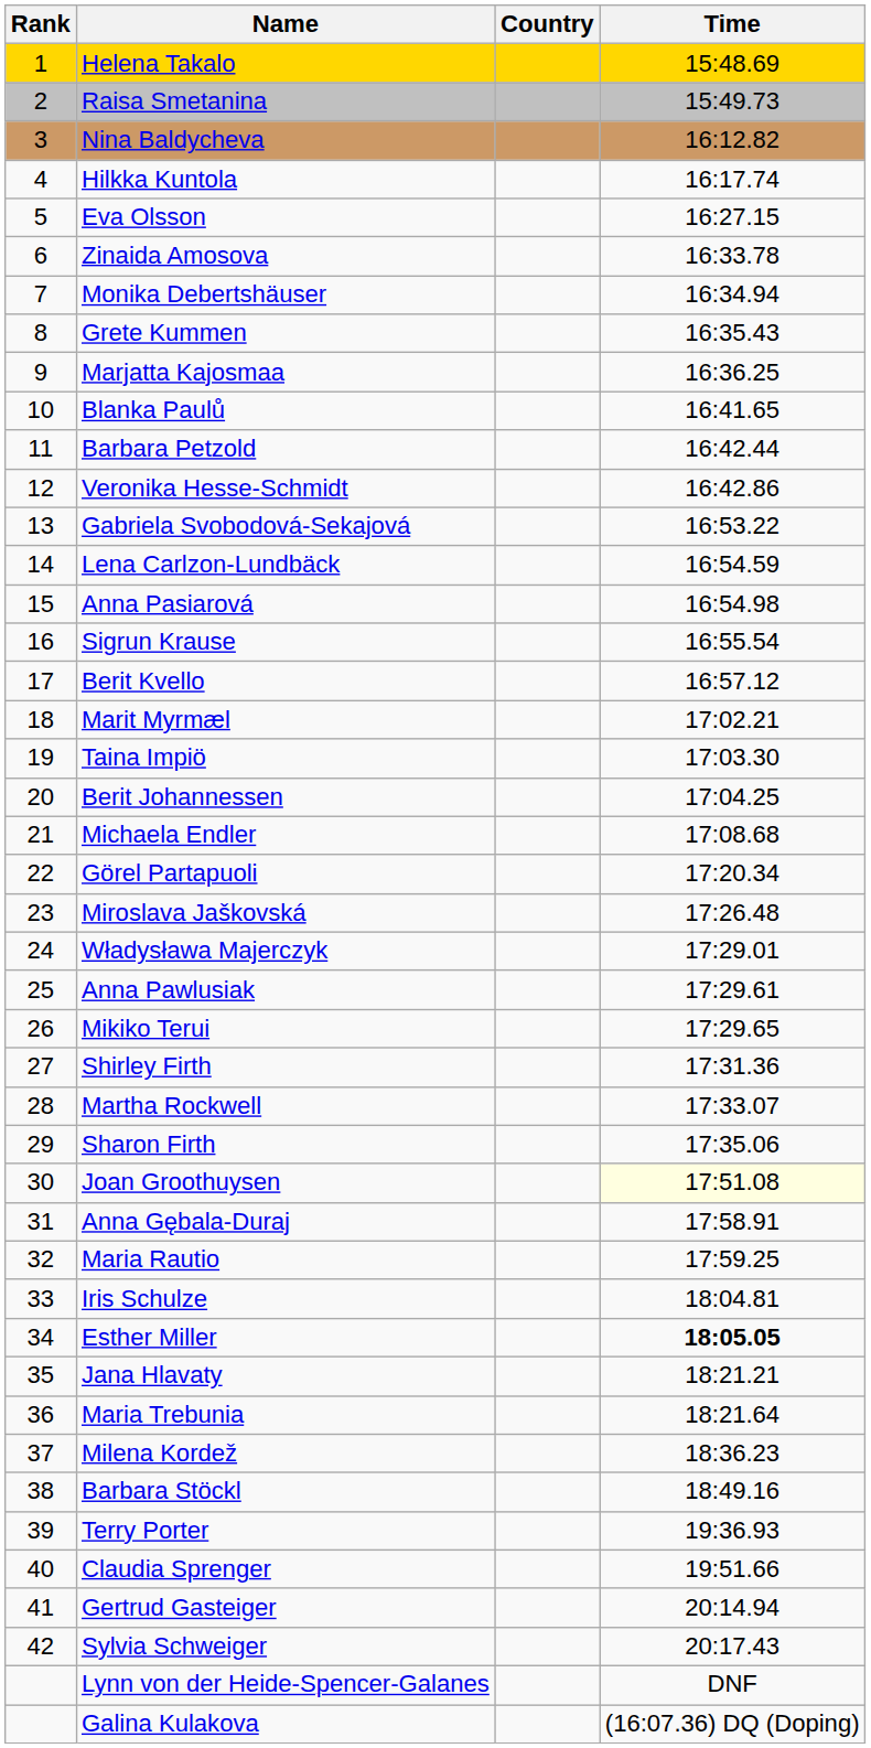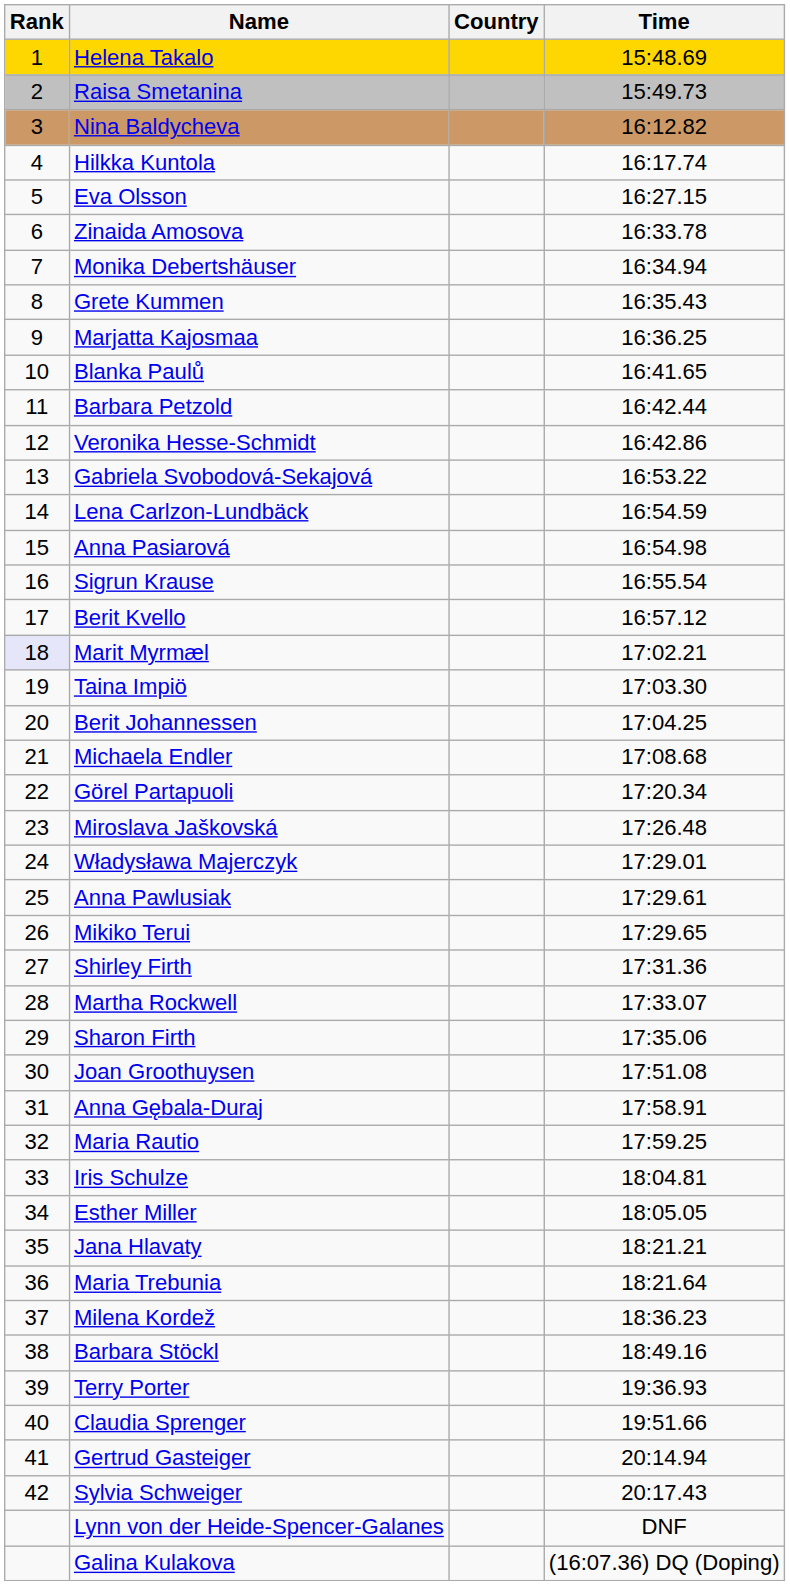Marit Myrmæl | Rank: no background -> lavender background
Joan Groothuysen | Time: lightyellow background -> no background
Esther Miller | Time: bold -> normal
